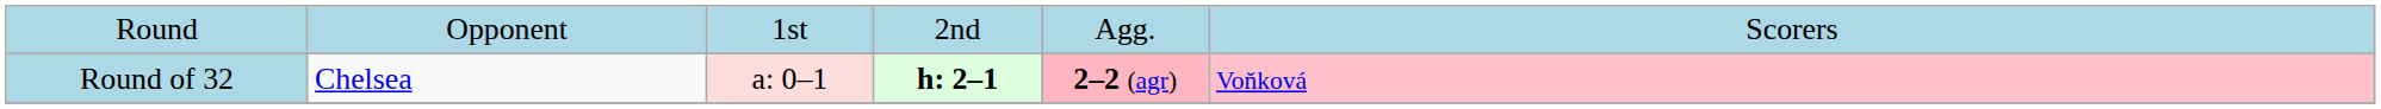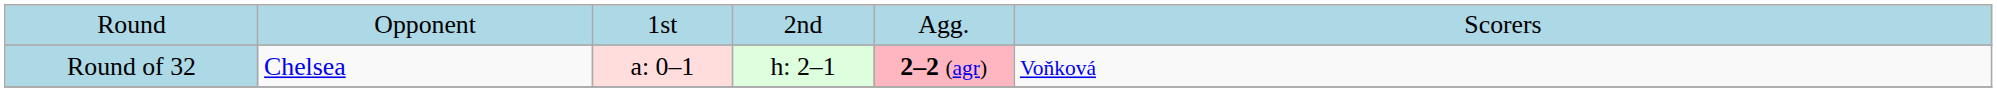Round of 32 | column 4: bold -> normal
Round of 32 | column 6: pink background -> no background
